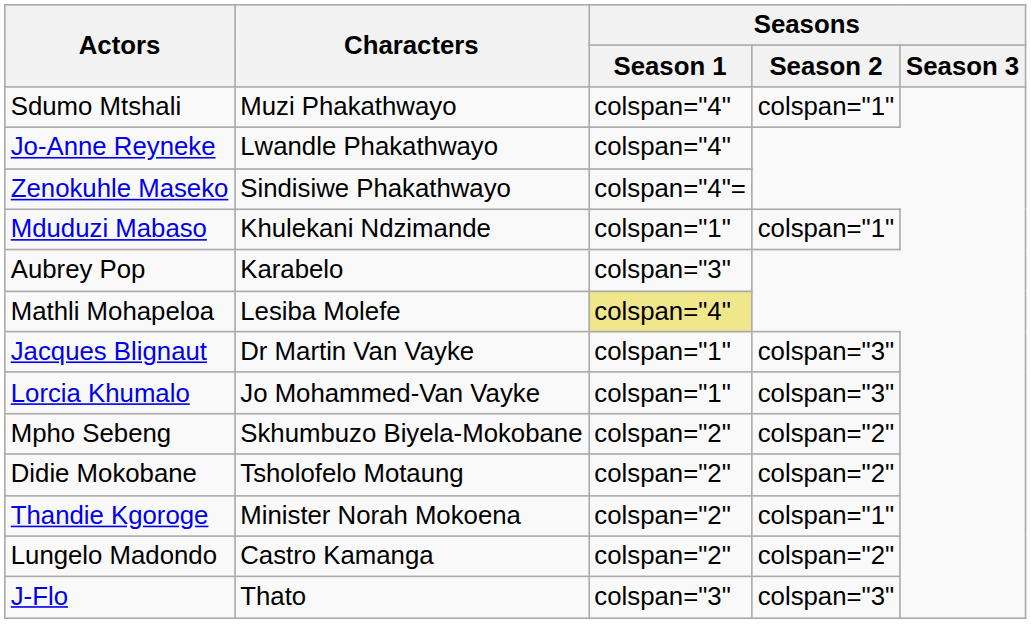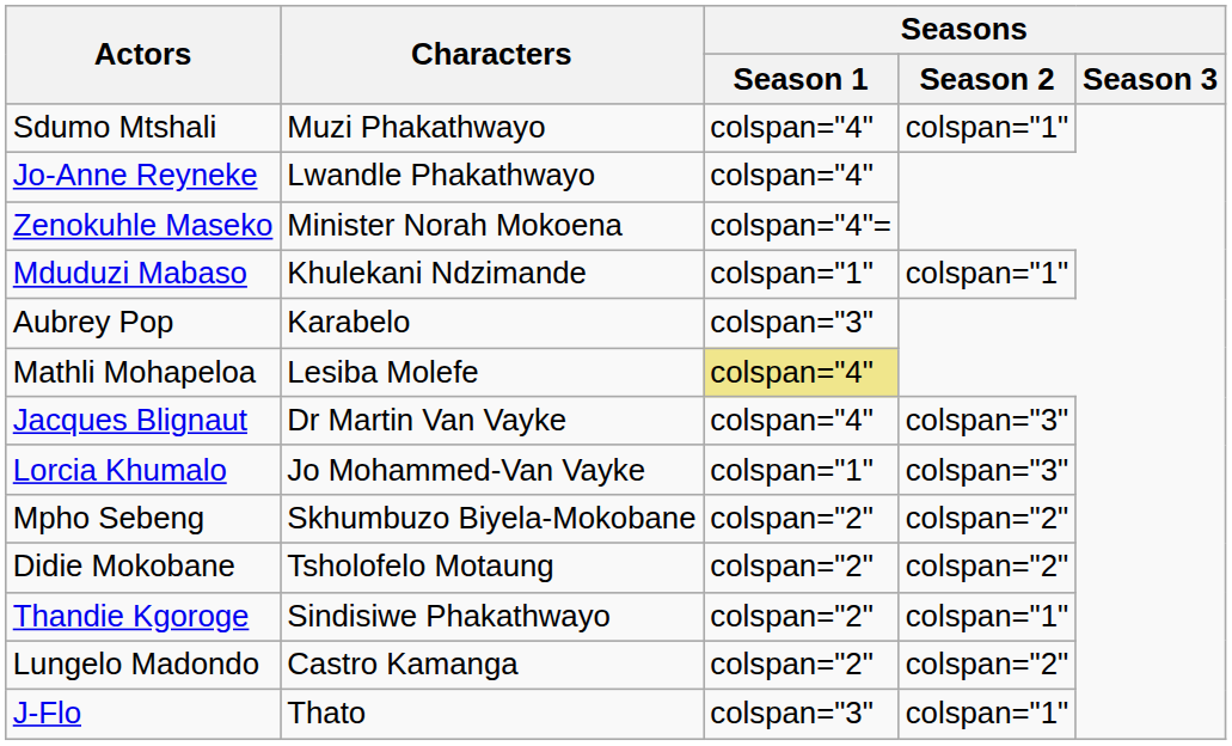Zenokuhle Maseko | Characters: Sindisiwe Phakathwayo -> Minister Norah Mokoena
Jacques Blignaut | Seasons / Season 1: colspan="1" -> colspan="4"
Thandie Kgoroge | Characters: Minister Norah Mokoena -> Sindisiwe Phakathwayo
J-Flo | Seasons / Season 2: colspan="3" -> colspan="1"
